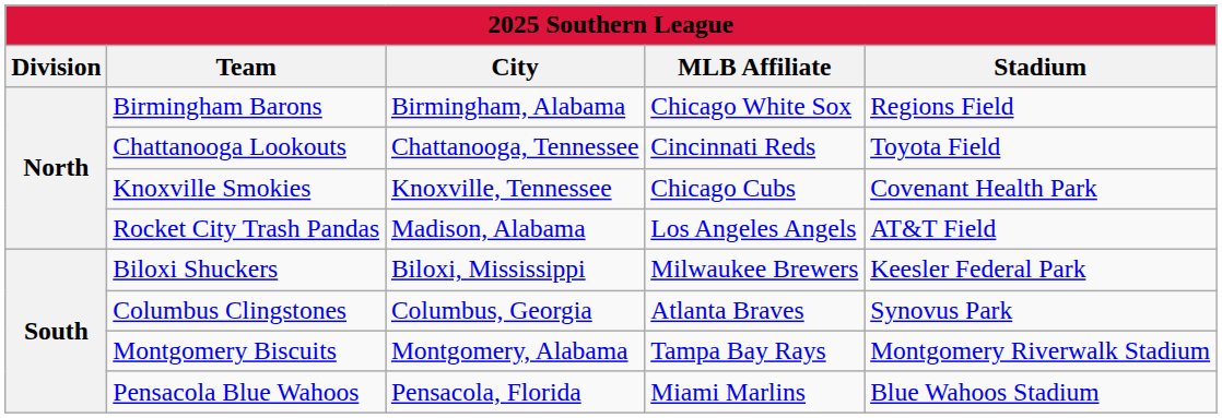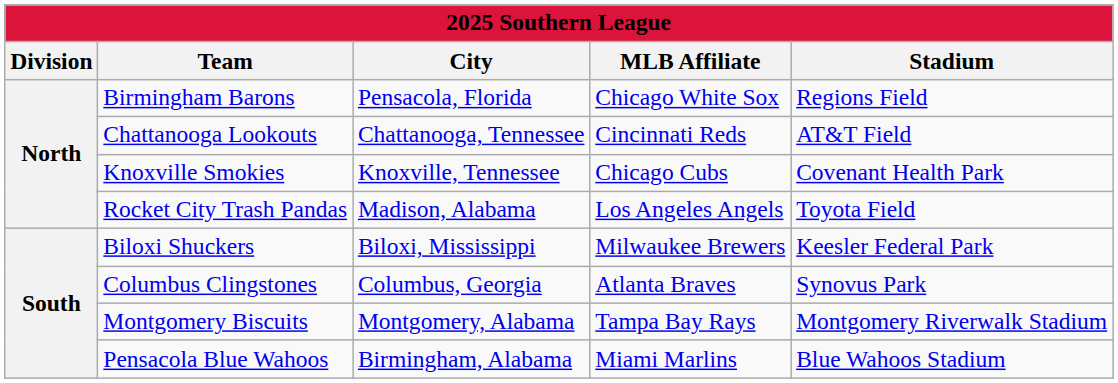Birmingham Barons | City: Birmingham, Alabama -> Pensacola, Florida
Chattanooga Lookouts | Stadium: Toyota Field -> AT&T Field
Rocket City Trash Pandas | Stadium: AT&T Field -> Toyota Field
Pensacola Blue Wahoos | City: Pensacola, Florida -> Birmingham, Alabama
